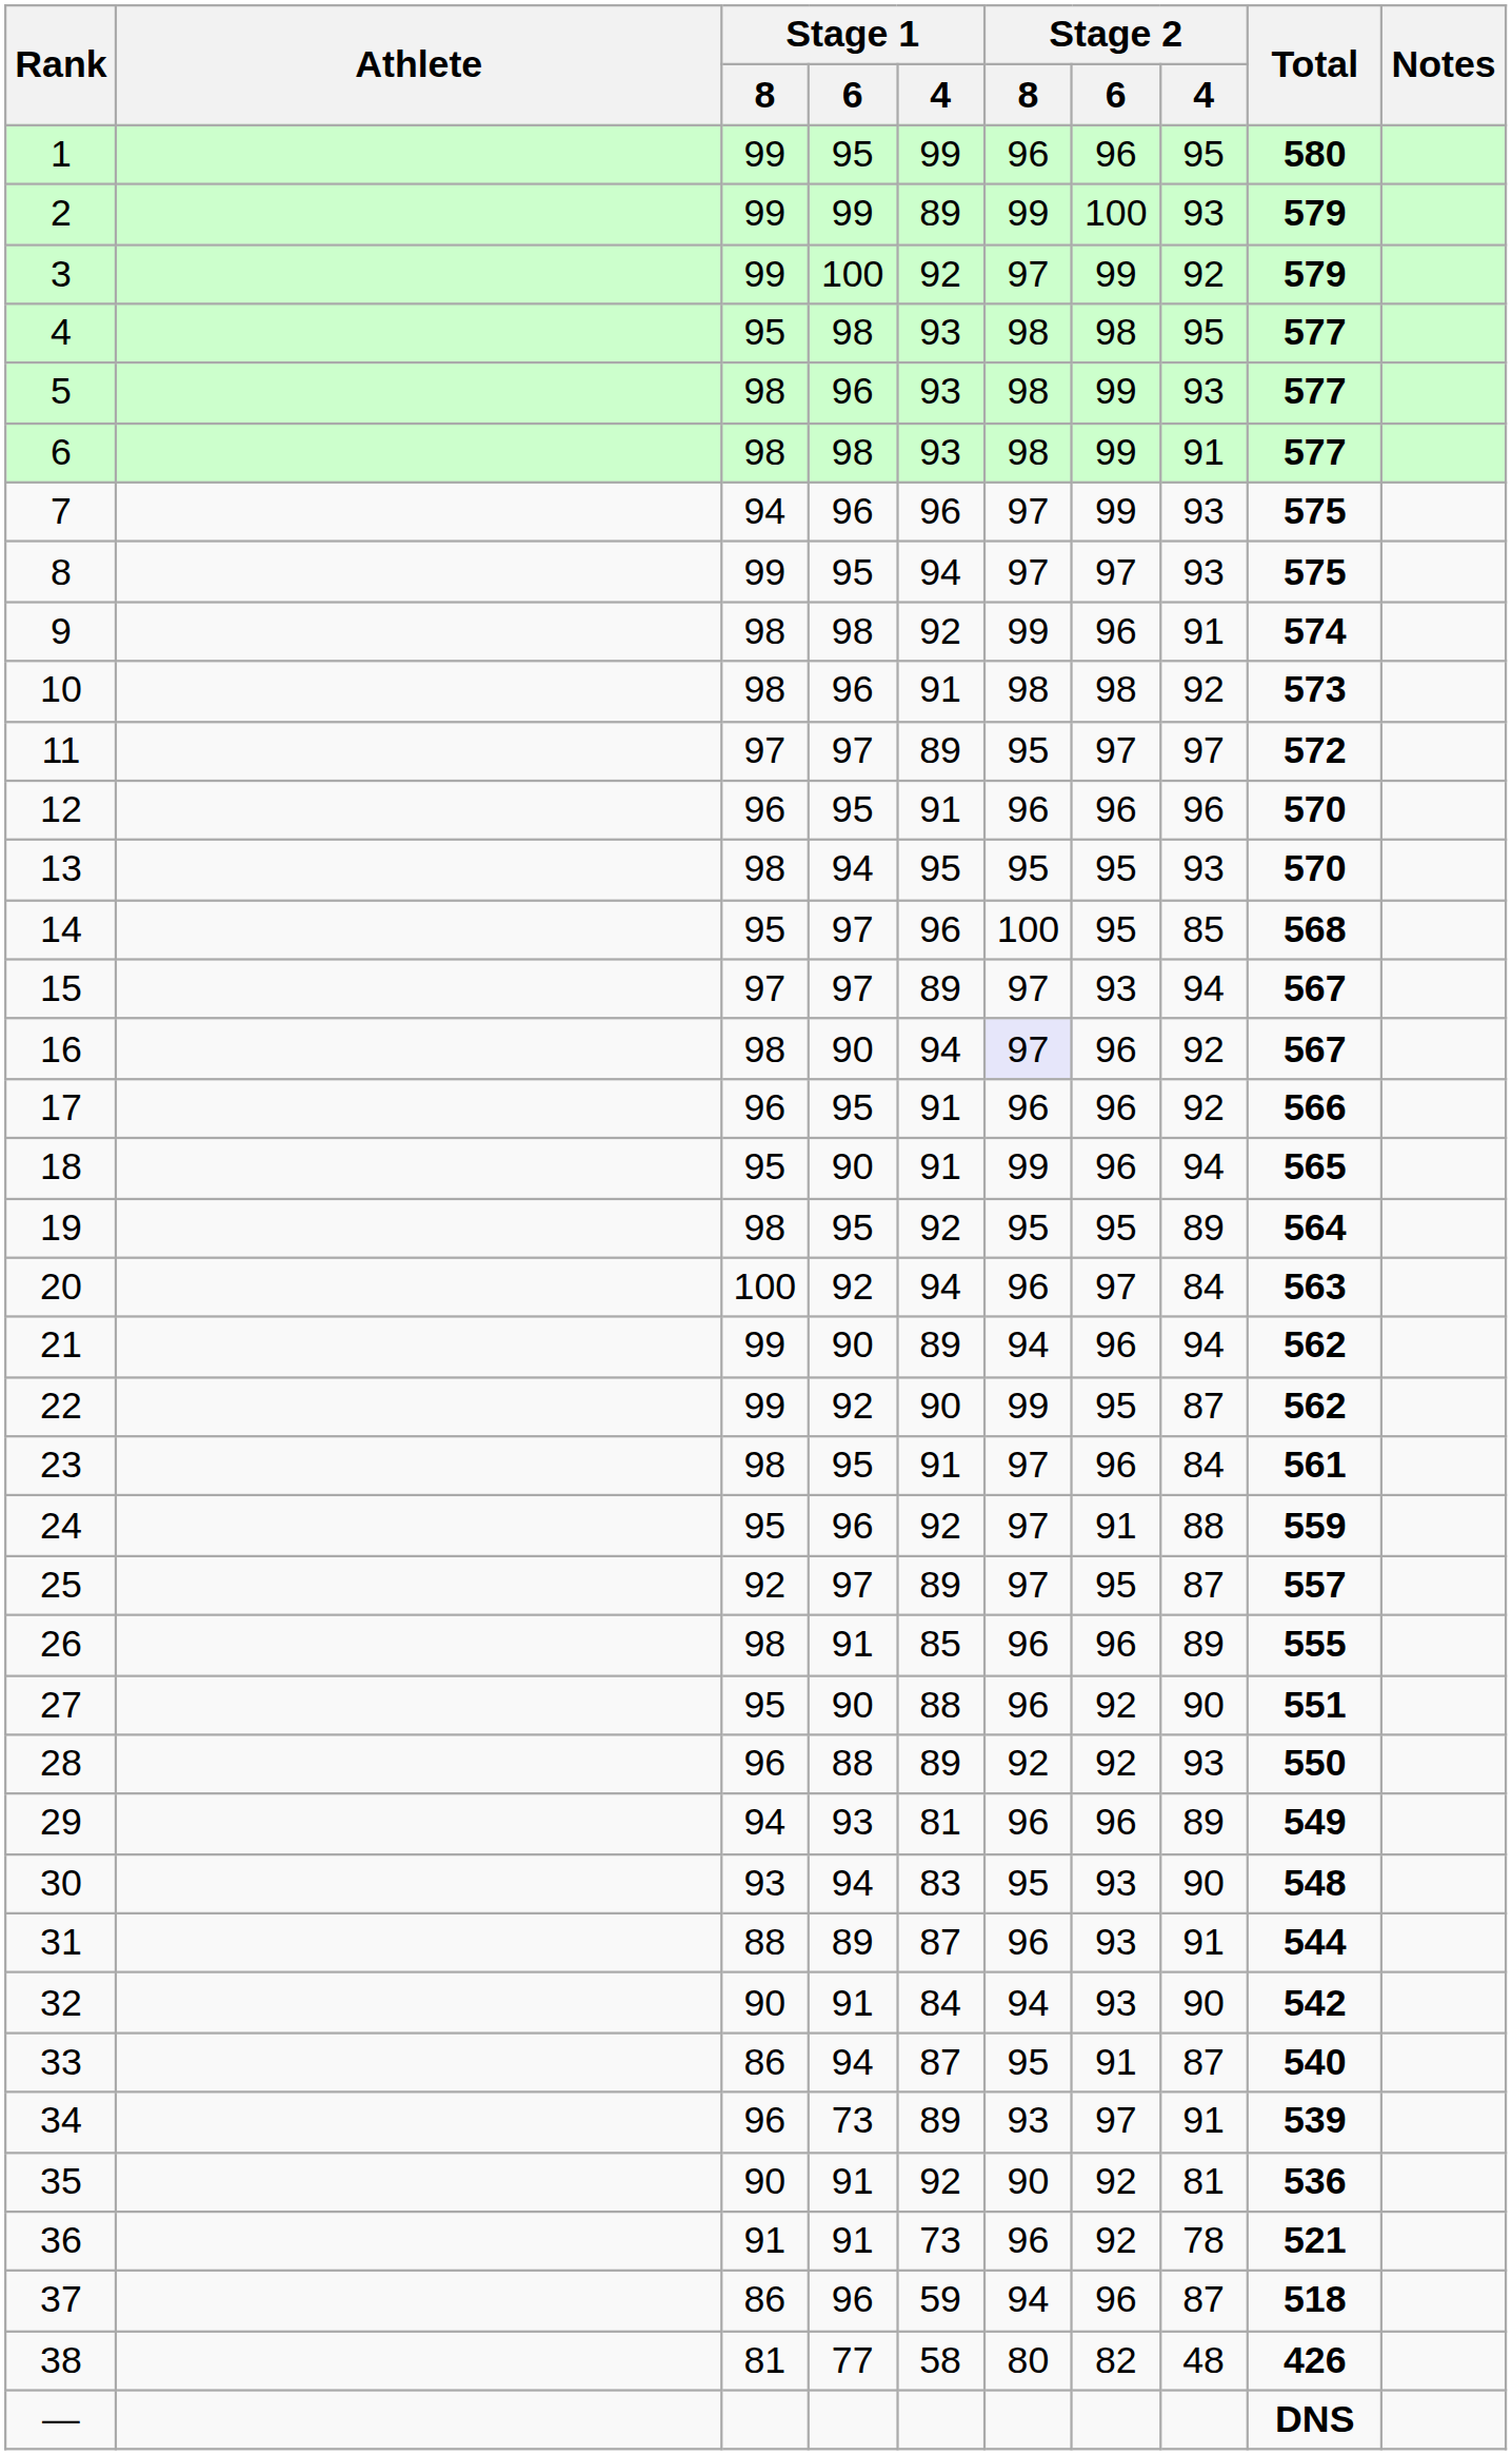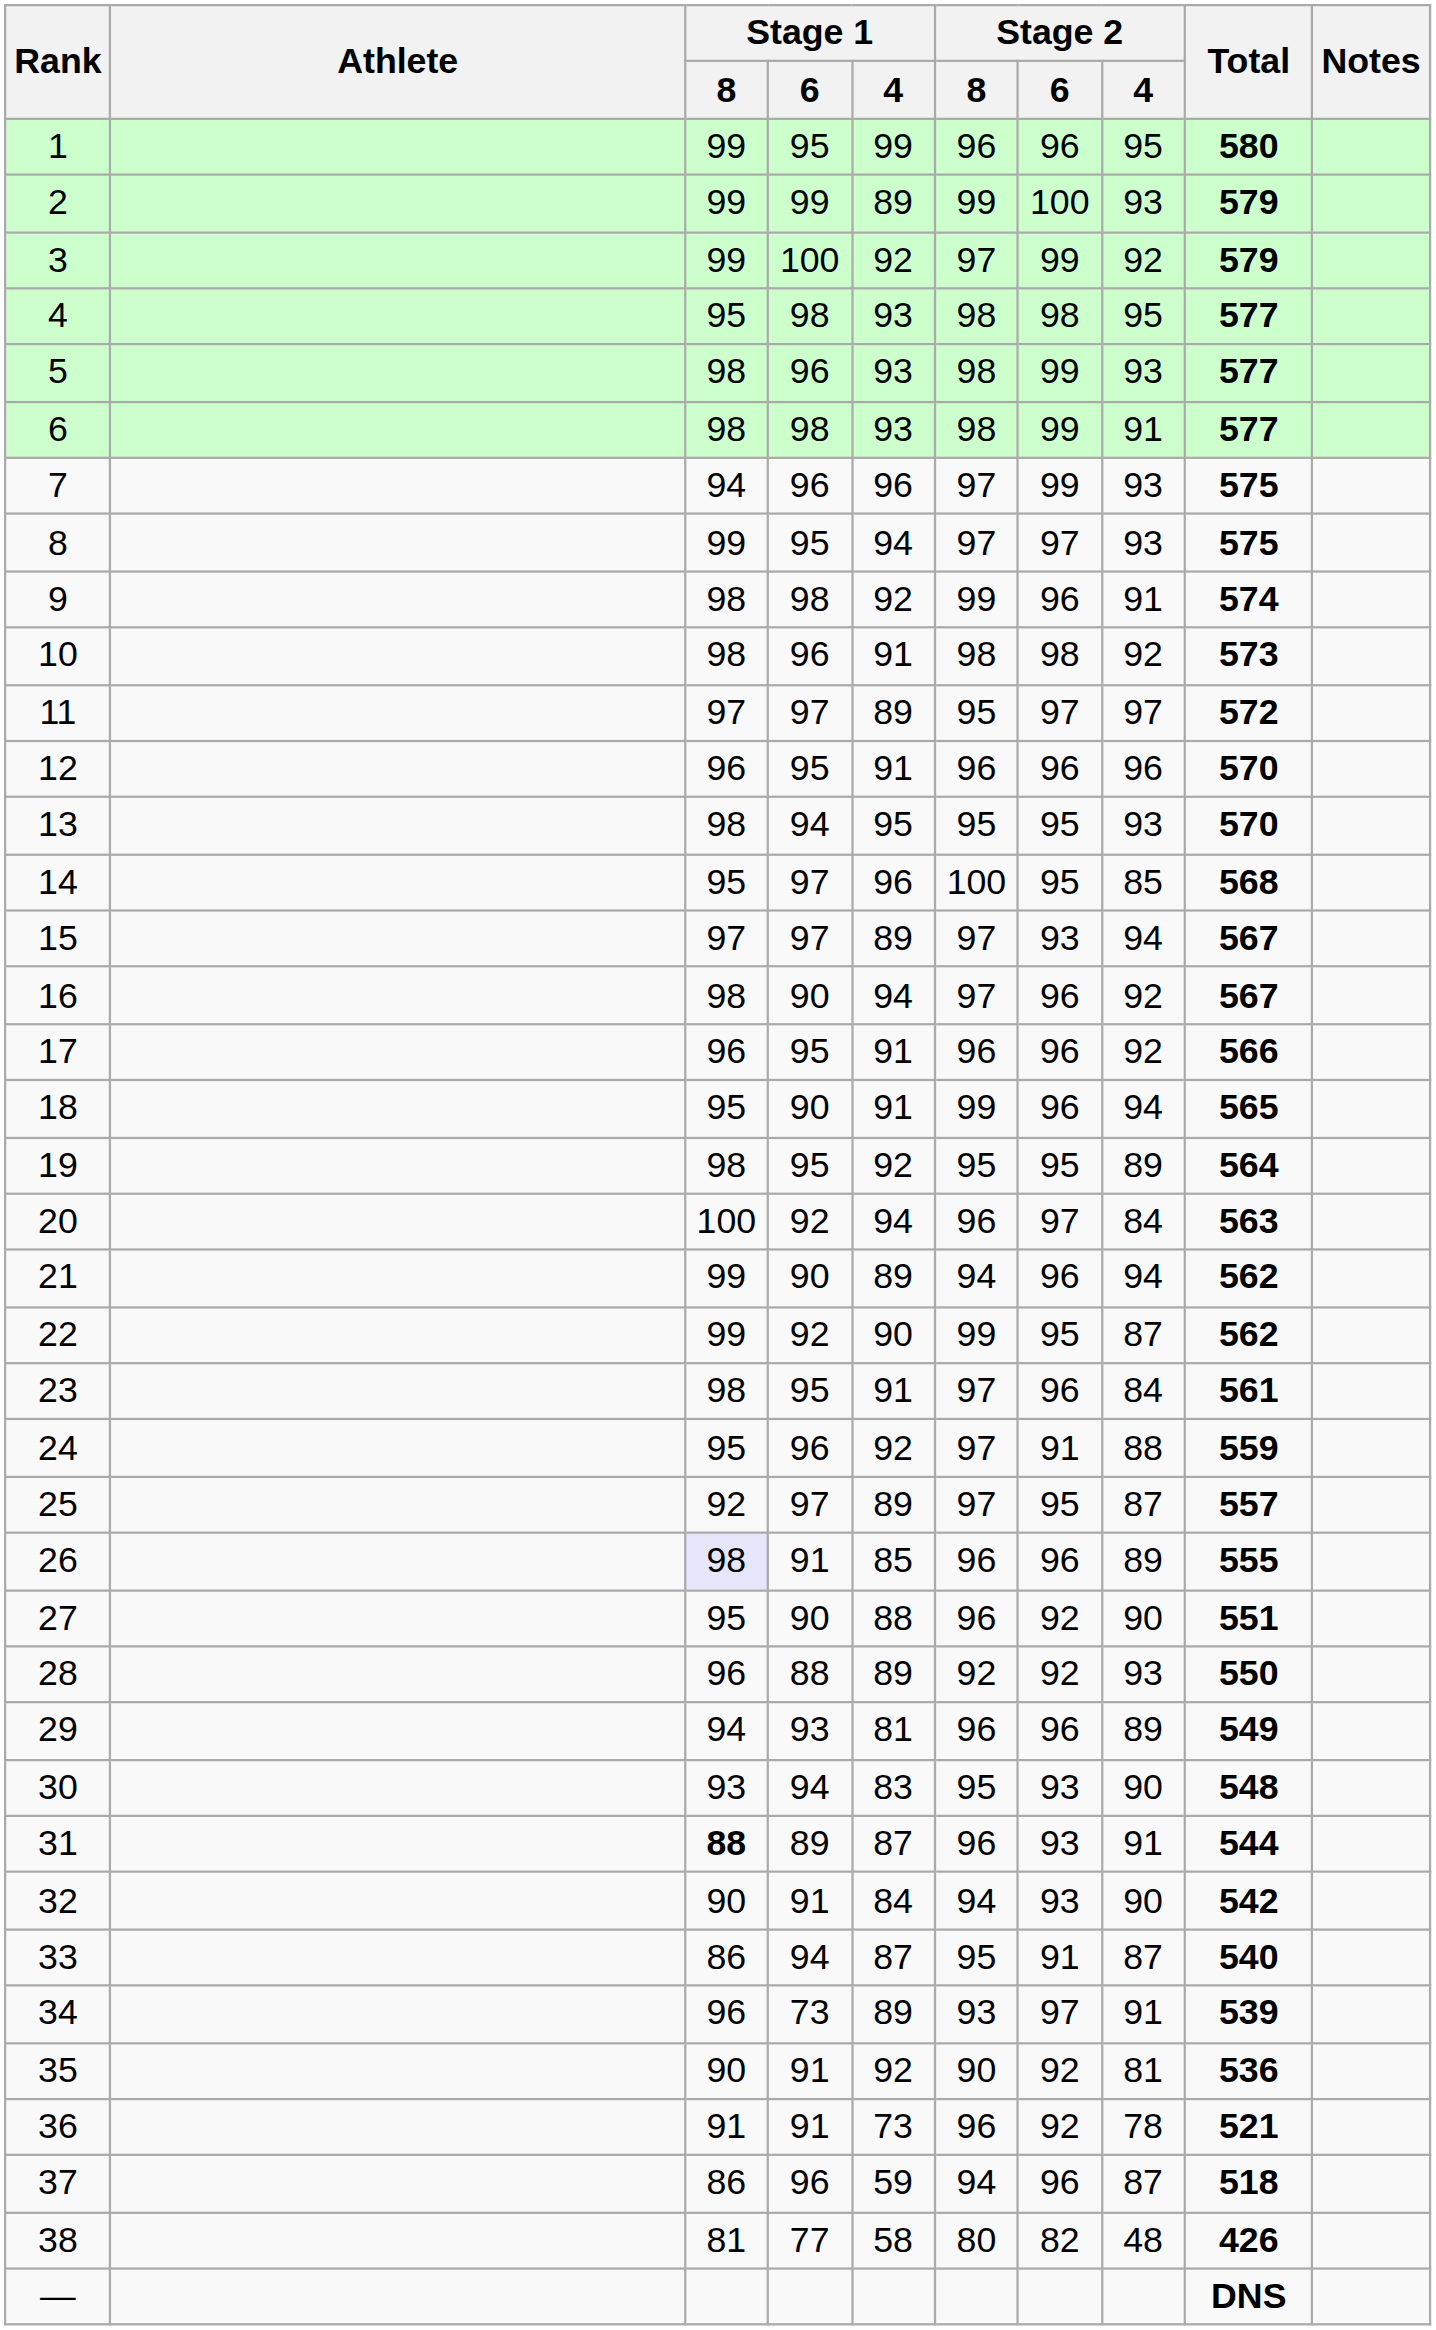16 | Stage 2 / 8: lavender background -> no background
26 | Stage 1 / 8: no background -> lavender background
31 | Stage 1 / 8: normal -> bold
